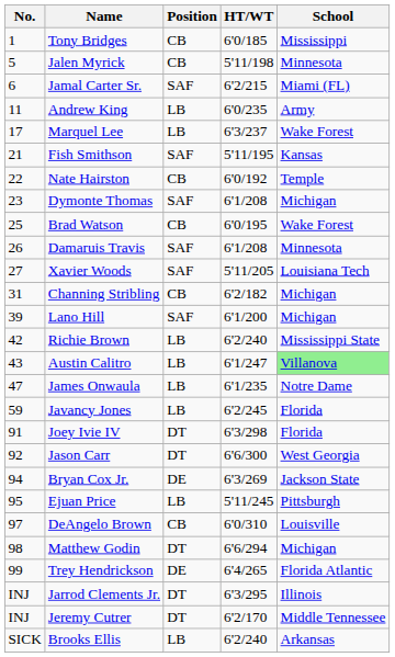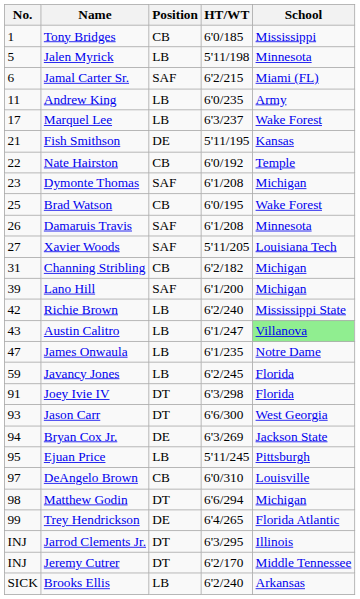Jalen Myrick | Position: CB -> LB
Fish Smithson | Position: SAF -> DE
Jason Carr | No.: 92 -> 93
